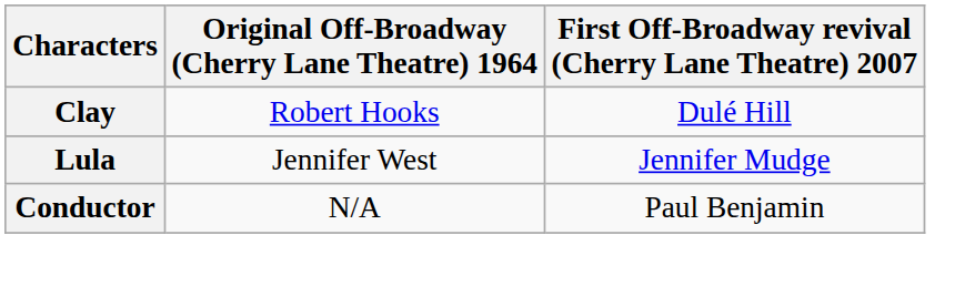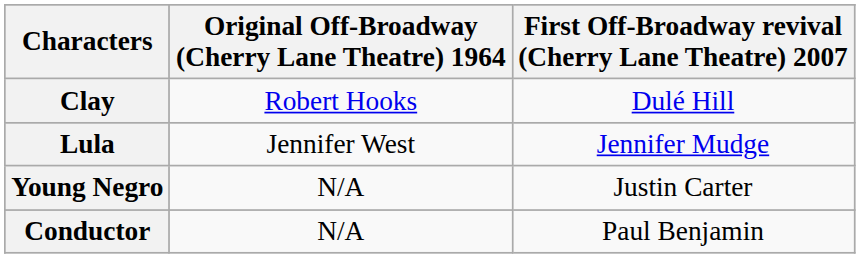+ row: Young Negro | N/A | Justin Carter
